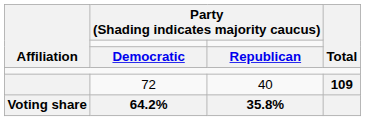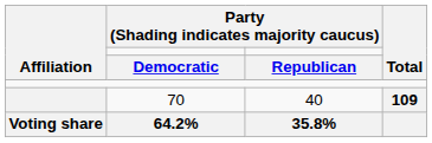109 | column 2: 72 -> 70
